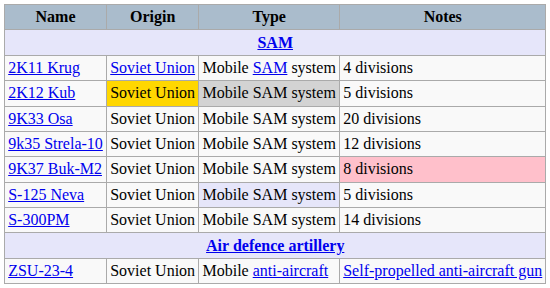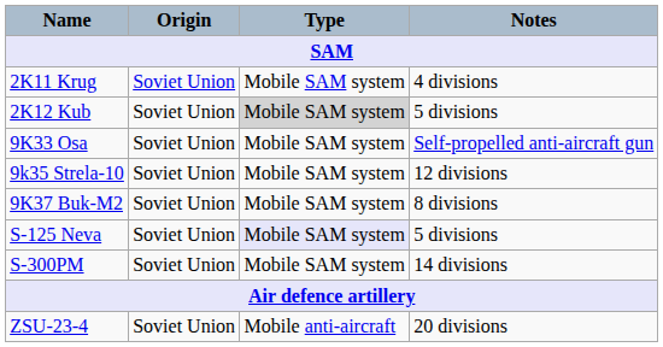2K12 Kub | Origin: gold background -> no background
9K33 Osa | Notes: 20 divisions -> Self-propelled anti-aircraft gun
9K37 Buk-M2 | Notes: pink background -> no background
ZSU-23-4 | Notes: Self-propelled anti-aircraft gun -> 20 divisions
